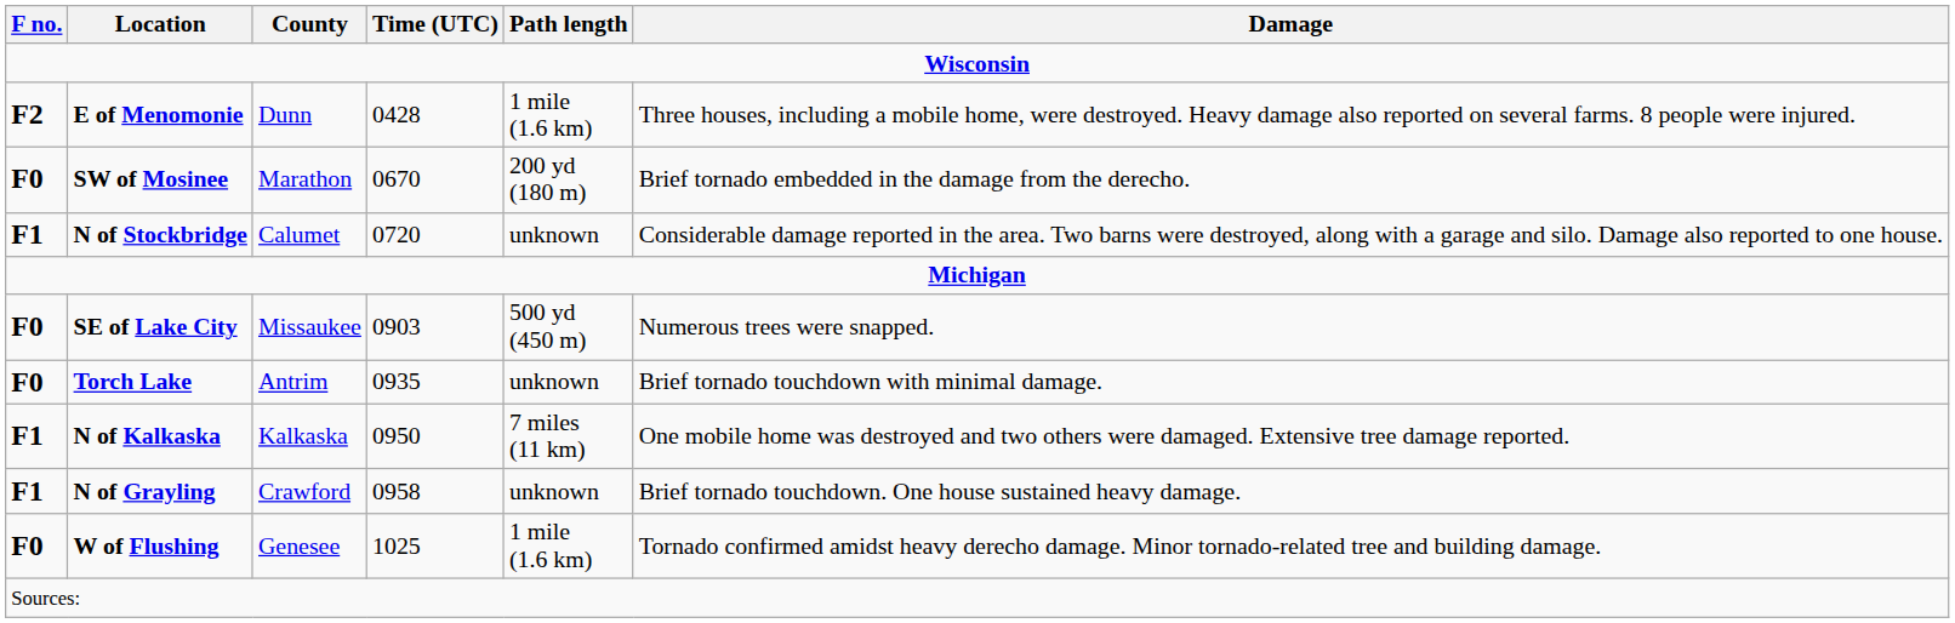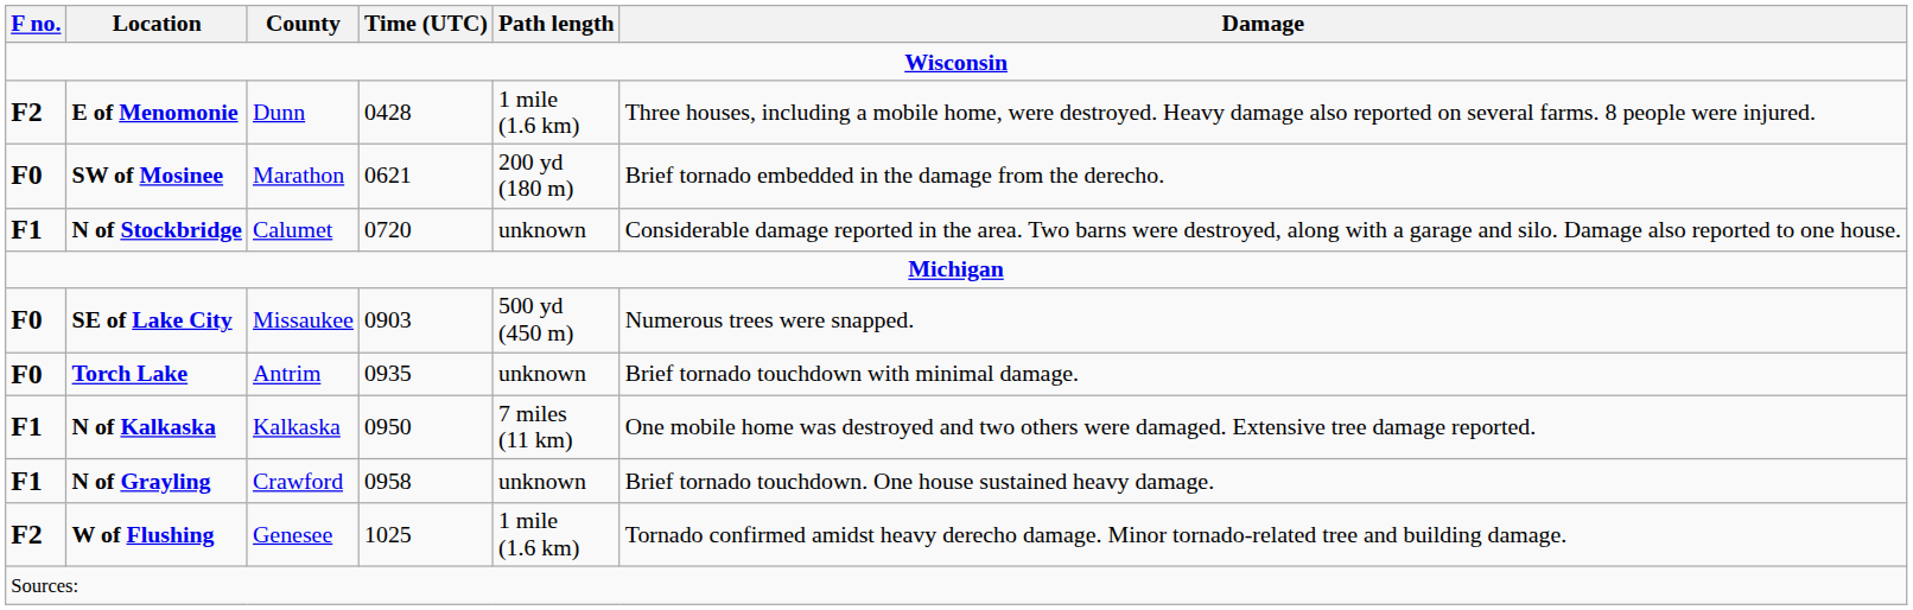SW of Mosinee | Time (UTC): 0670 -> 0621
W of Flushing | F no.: F0 -> F2
